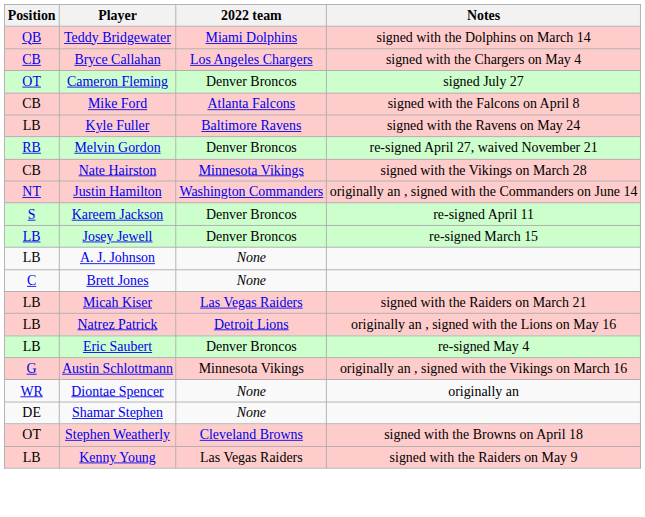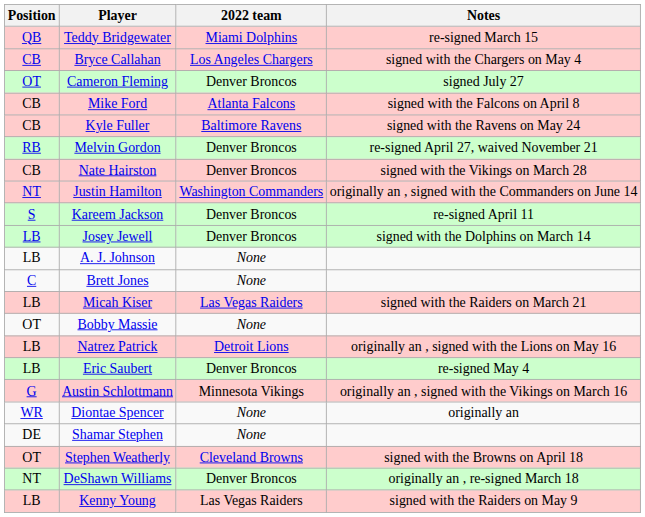Teddy Bridgewater | Notes: signed with the Dolphins on March 14 -> re-signed March 15
Kyle Fuller | Position: LB -> CB
Nate Hairston | 2022 team: Minnesota Vikings -> Denver Broncos
Josey Jewell | Notes: re-signed March 15 -> signed with the Dolphins on March 14
+ row: OT | Bobby Massie | None
+ row: NT | DeShawn Williams | Denver Broncos | originally an , re-signed March 18
